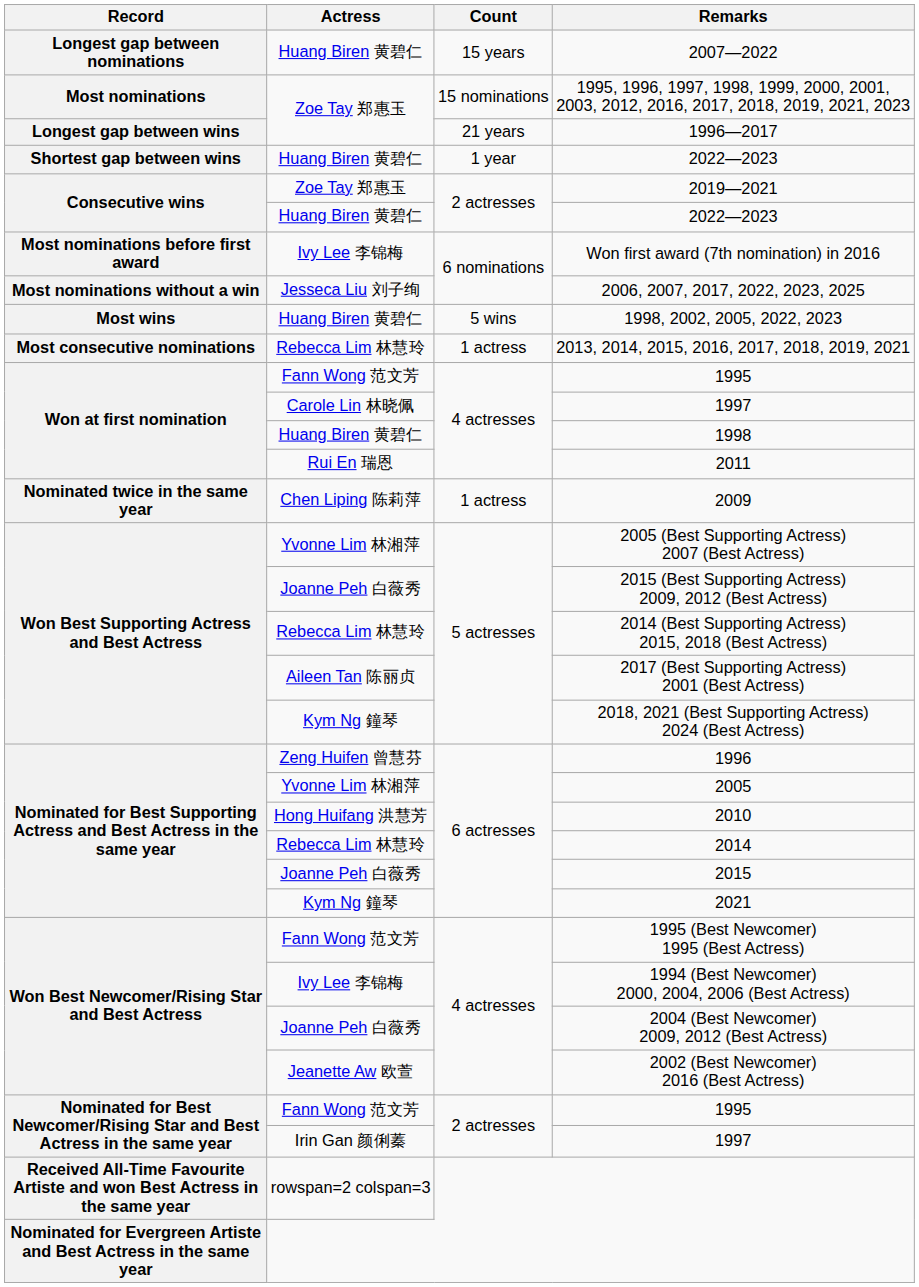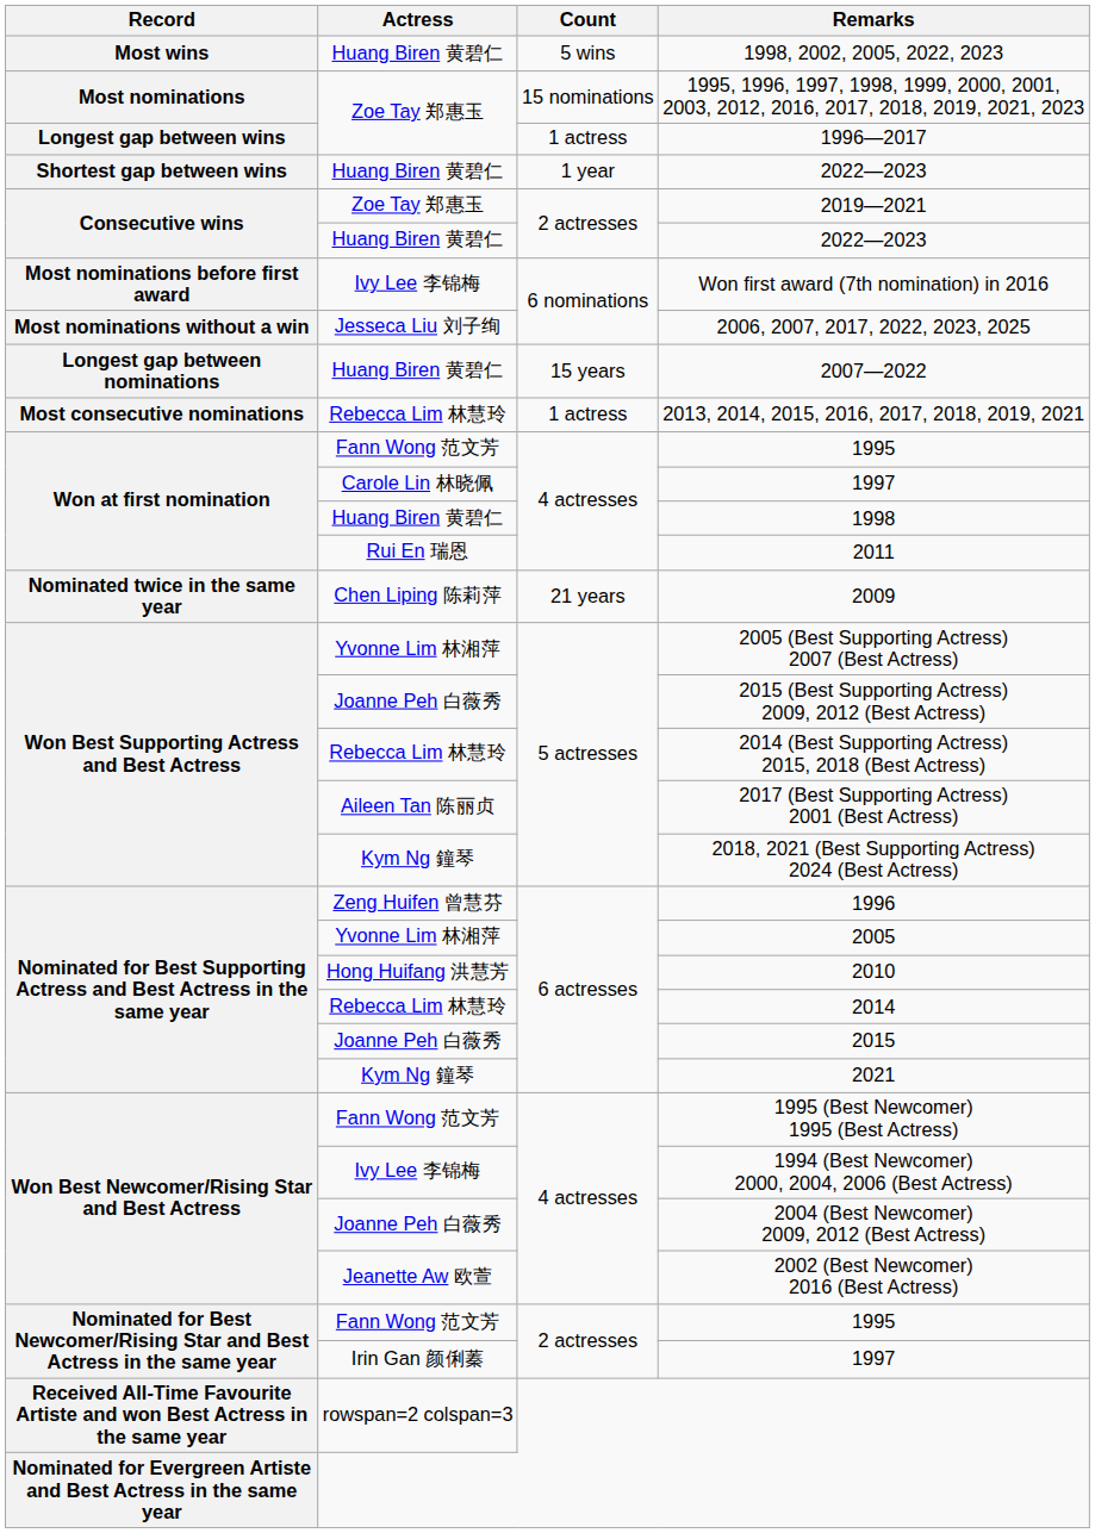rows swapped: 1998, 2002, 2005, 2022, 2023 <-> 2007—2022
1996—2017 | Count: 21 years -> 1 actress
2009 | Count: 1 actress -> 21 years
